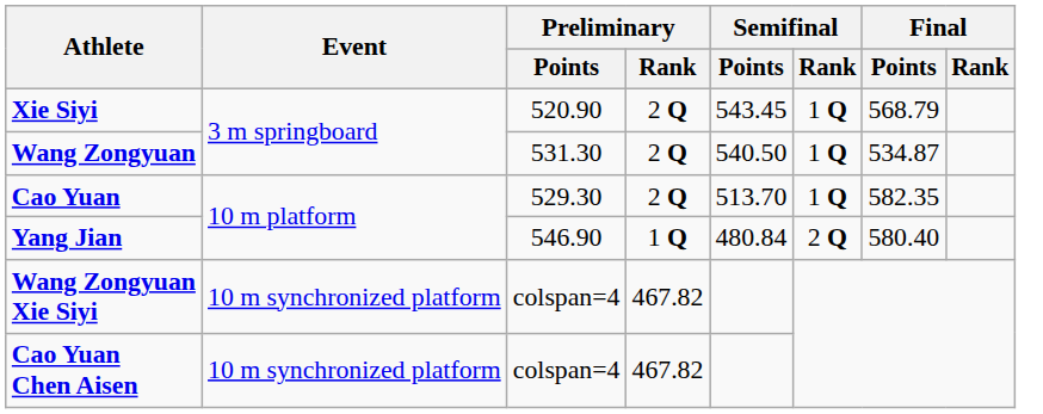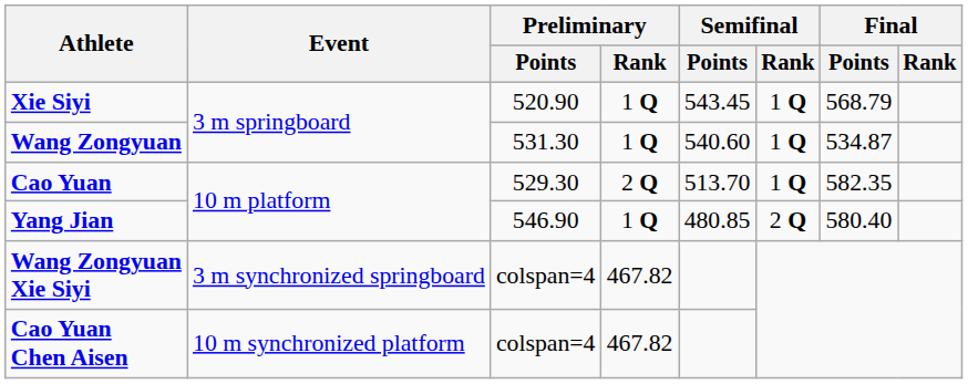Xie Siyi | Preliminary / Rank: 2 Q -> 1 Q
Wang Zongyuan | Preliminary / Rank: 2 Q -> 1 Q
Wang Zongyuan | Semifinal / Points: 540.50 -> 540.60
Yang Jian | Semifinal / Points: 480.84 -> 480.85
Wang Zongyuan Xie Siyi | Event: 10 m synchronized platform -> 3 m synchronized springboard
